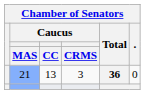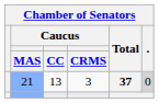21 | Total: 36 -> 37
21 | .: no background -> lightgrey background
